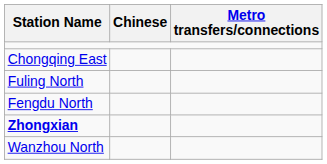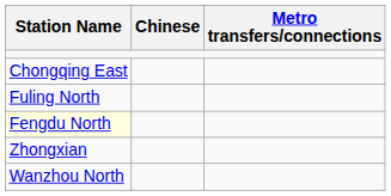Fengdu North | Station Name: no background -> lightyellow background
Zhongxian | Station Name: bold -> normal
